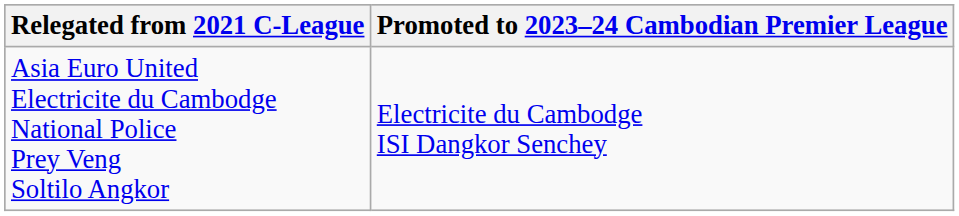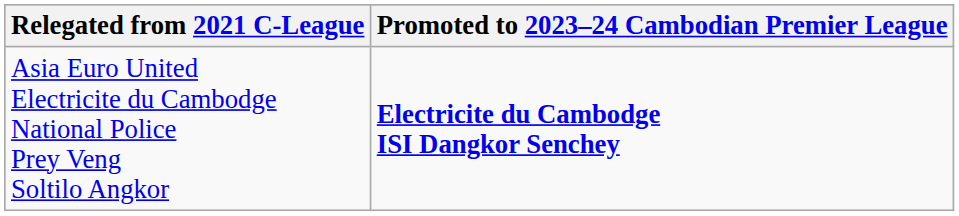row 2 | Promoted to 2023–24 Cambodian Premier League: normal -> bold
